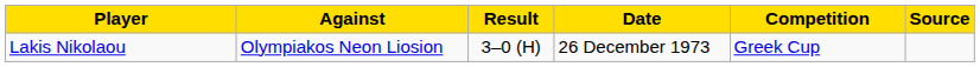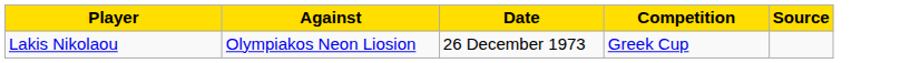- column: Result | 3–0 (H)
